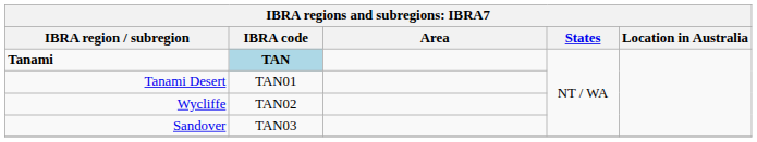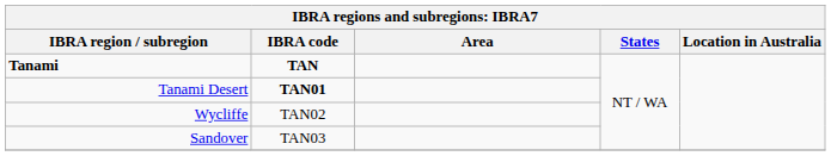Tanami | IBRA code: lightblue background -> no background
Tanami Desert | IBRA code: normal -> bold
